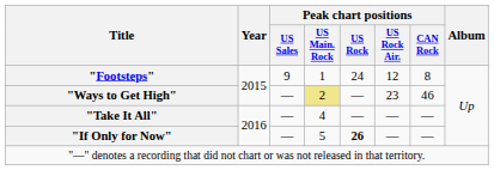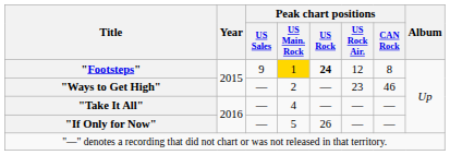"Footsteps" | Peak chart positions / US Main. Rock: no background -> gold background
"Footsteps" | Peak chart positions / US Rock: normal -> bold
"Ways to Get High" | Peak chart positions / US Main. Rock: khaki background -> no background
"If Only for Now" | Peak chart positions / US Rock: bold -> normal
